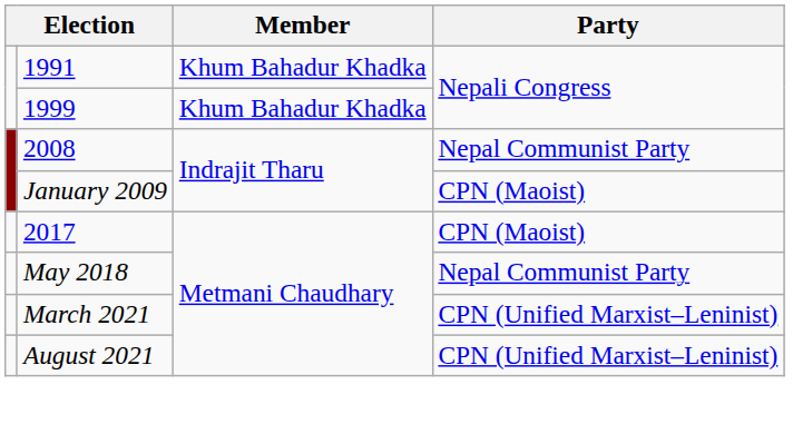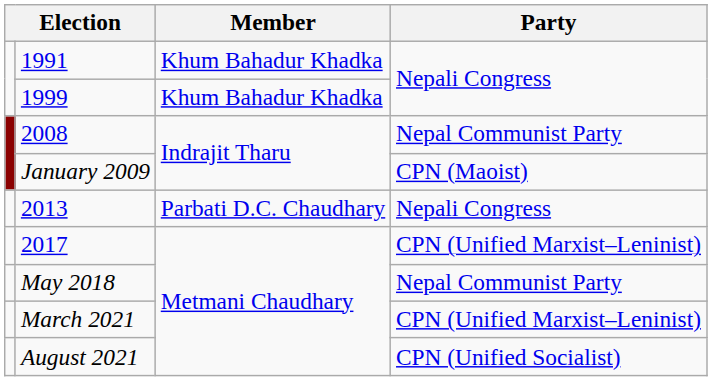+ row: 2013 | Parbati D.C. Chaudhary | Nepali Congress
2017 | Party: CPN (Maoist) -> CPN (Unified Marxist–Leninist)
August 2021 | Party: CPN (Unified Marxist–Leninist) -> CPN (Unified Socialist)
